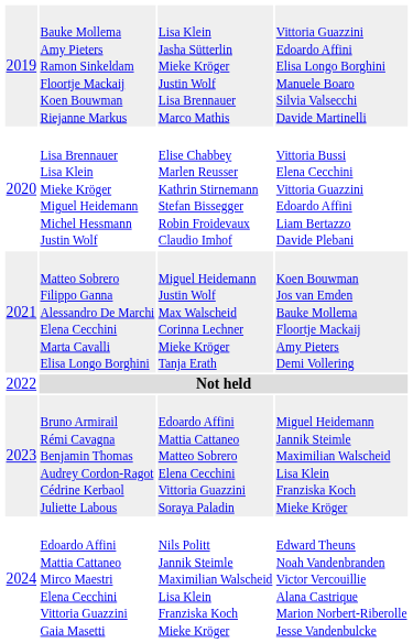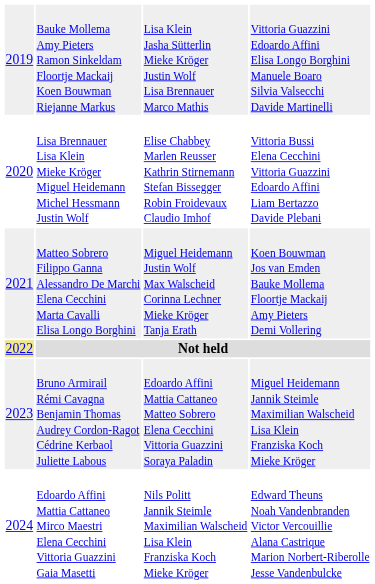Not held | column 1: no background -> khaki background
